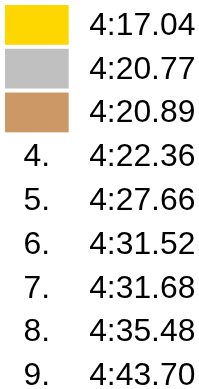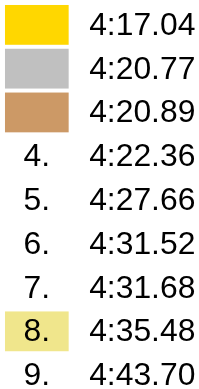4:35.48 | column 1: no background -> khaki background
